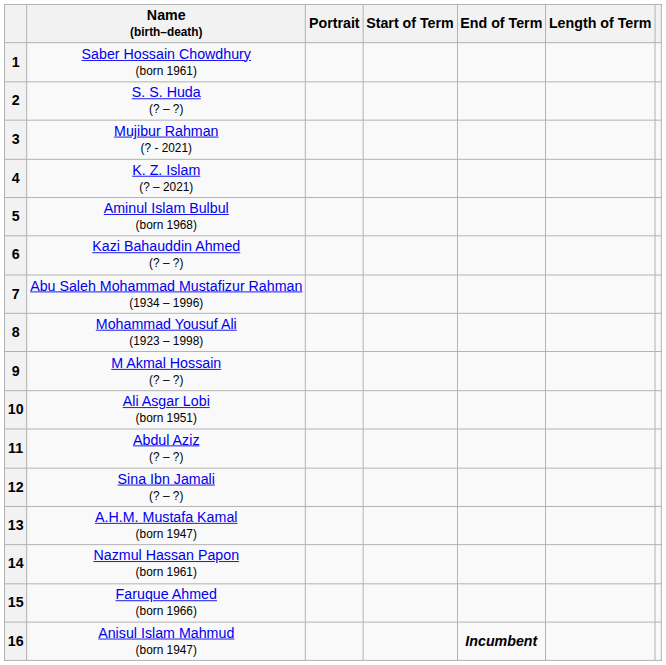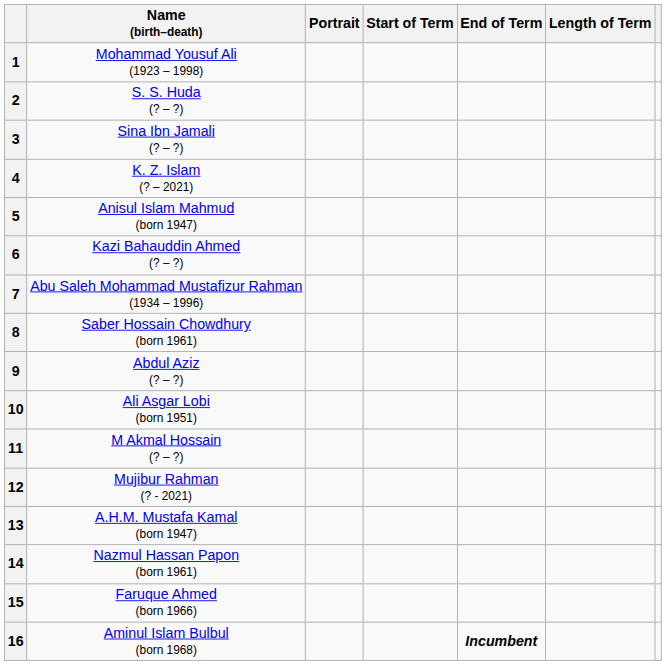1 | Name (birth–death): Saber Hossain Chowdhury (born 1961) -> Mohammad Yousuf Ali (1923 – 1998)
3 | Name (birth–death): Mujibur Rahman (? - 2021) -> Sina Ibn Jamali (? – ?)
5 | Name (birth–death): Aminul Islam Bulbul (born 1968) -> Anisul Islam Mahmud (born 1947)
8 | Name (birth–death): Mohammad Yousuf Ali (1923 – 1998) -> Saber Hossain Chowdhury (born 1961)
9 | Name (birth–death): M Akmal Hossain (? – ?) -> Abdul Aziz (? – ?)
11 | Name (birth–death): Abdul Aziz (? – ?) -> M Akmal Hossain (? – ?)
12 | Name (birth–death): Sina Ibn Jamali (? – ?) -> Mujibur Rahman (? - 2021)
16 | Name (birth–death): Anisul Islam Mahmud (born 1947) -> Aminul Islam Bulbul (born 1968)
